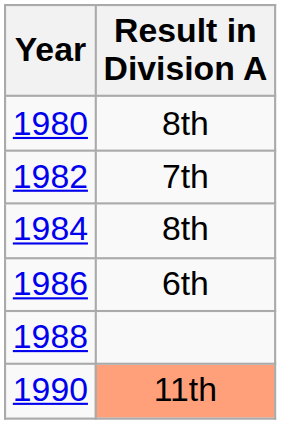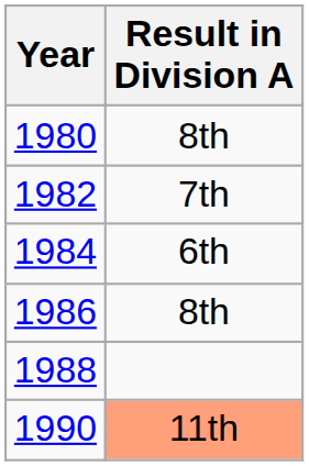1984 | Result in Division A: 8th -> 6th
1986 | Result in Division A: 6th -> 8th
